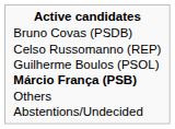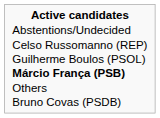row 2 | column 1: Bruno Covas (PSDB) -> Abstentions/Undecided
row 7 | column 1: Abstentions/Undecided -> Bruno Covas (PSDB)
